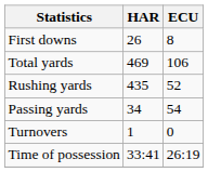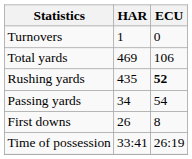rows swapped: First downs <-> Turnovers
Rushing yards | ECU: normal -> bold
